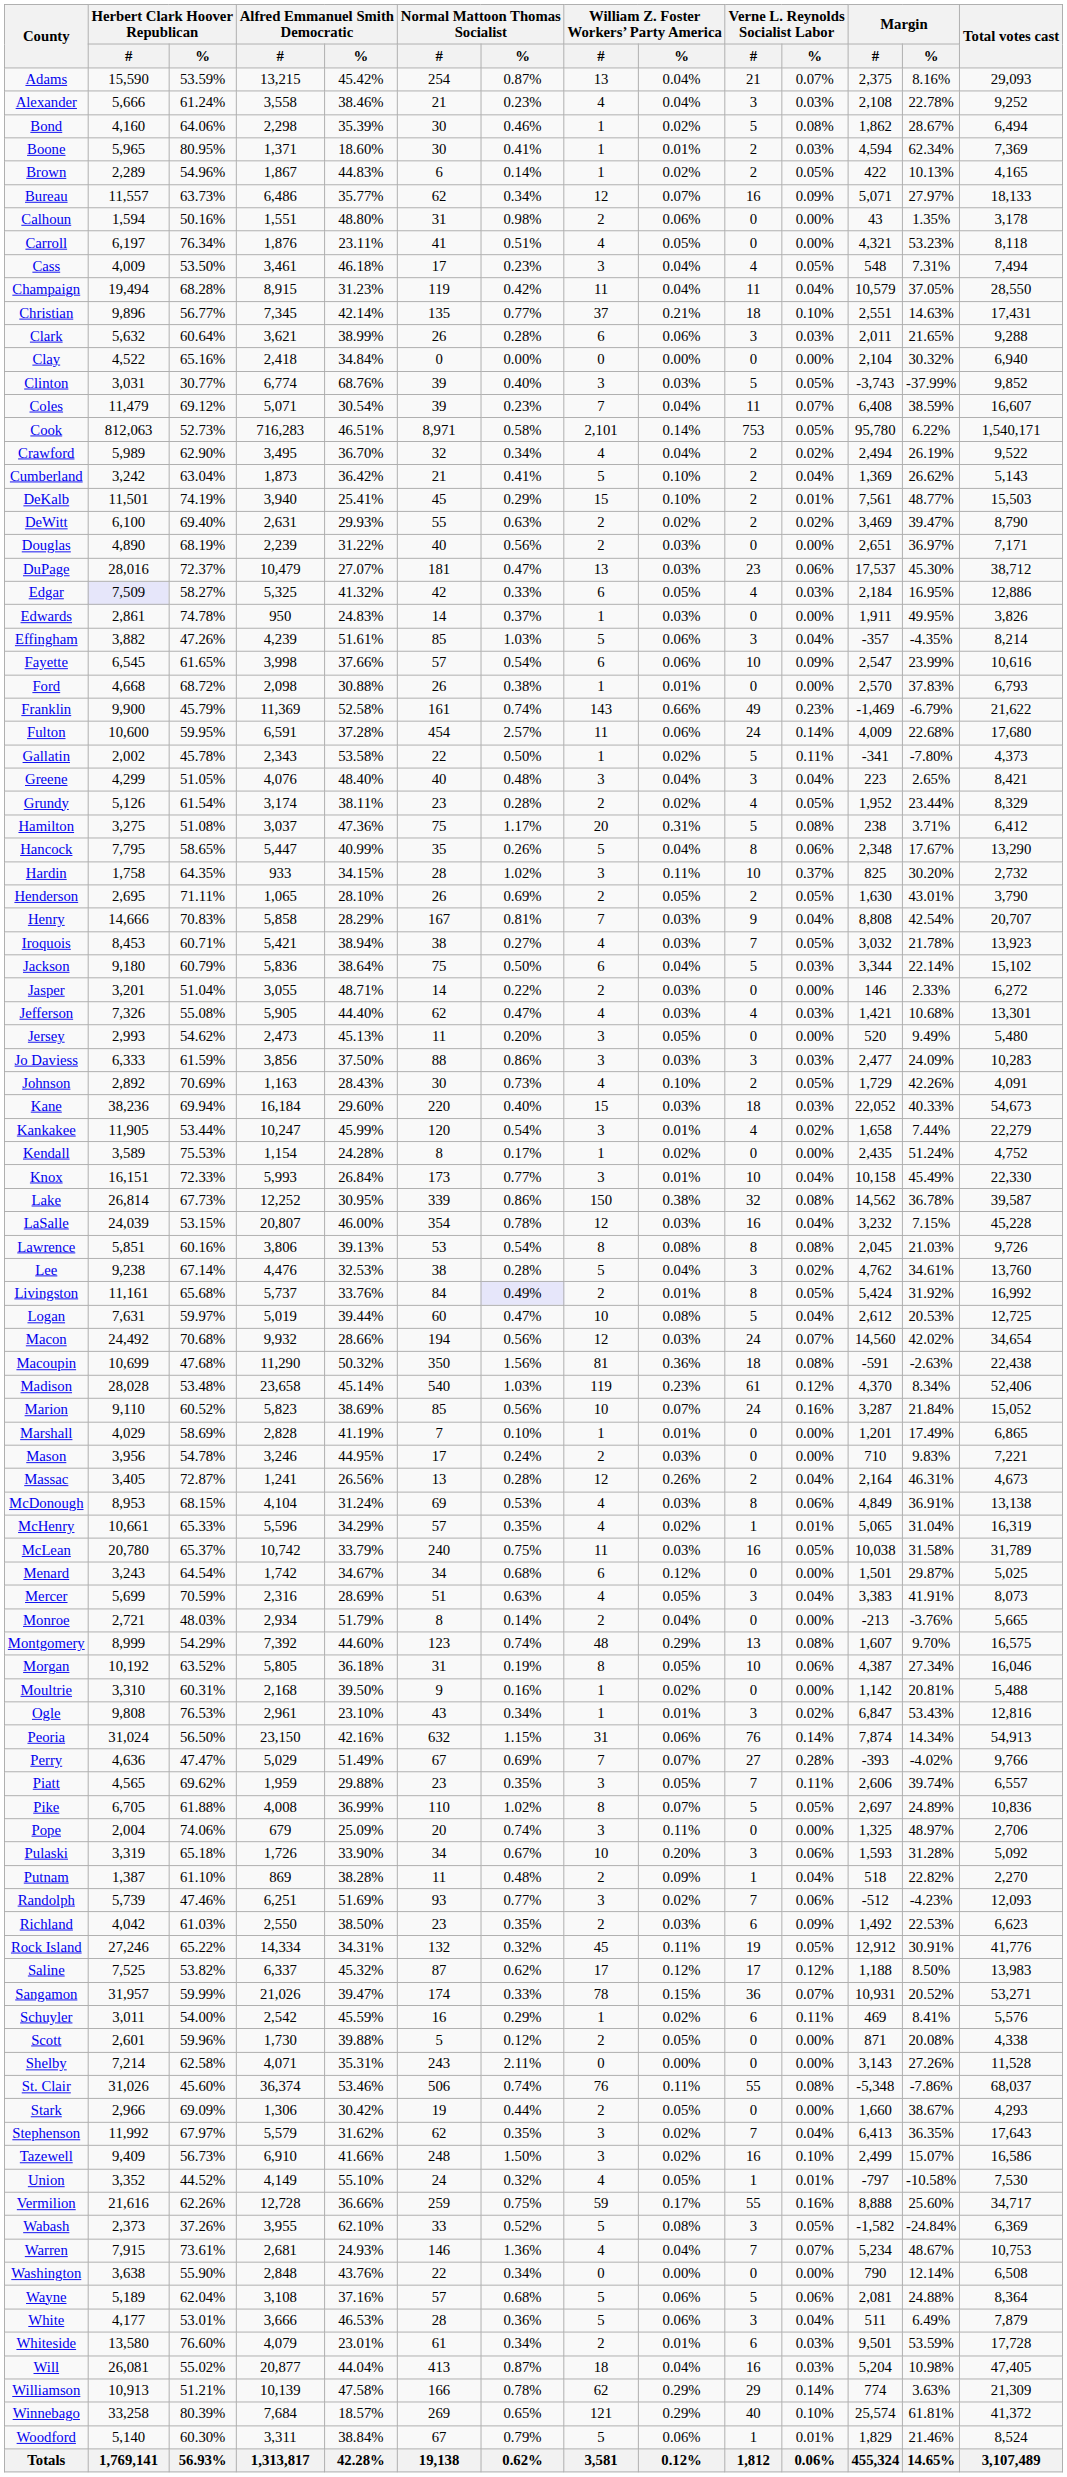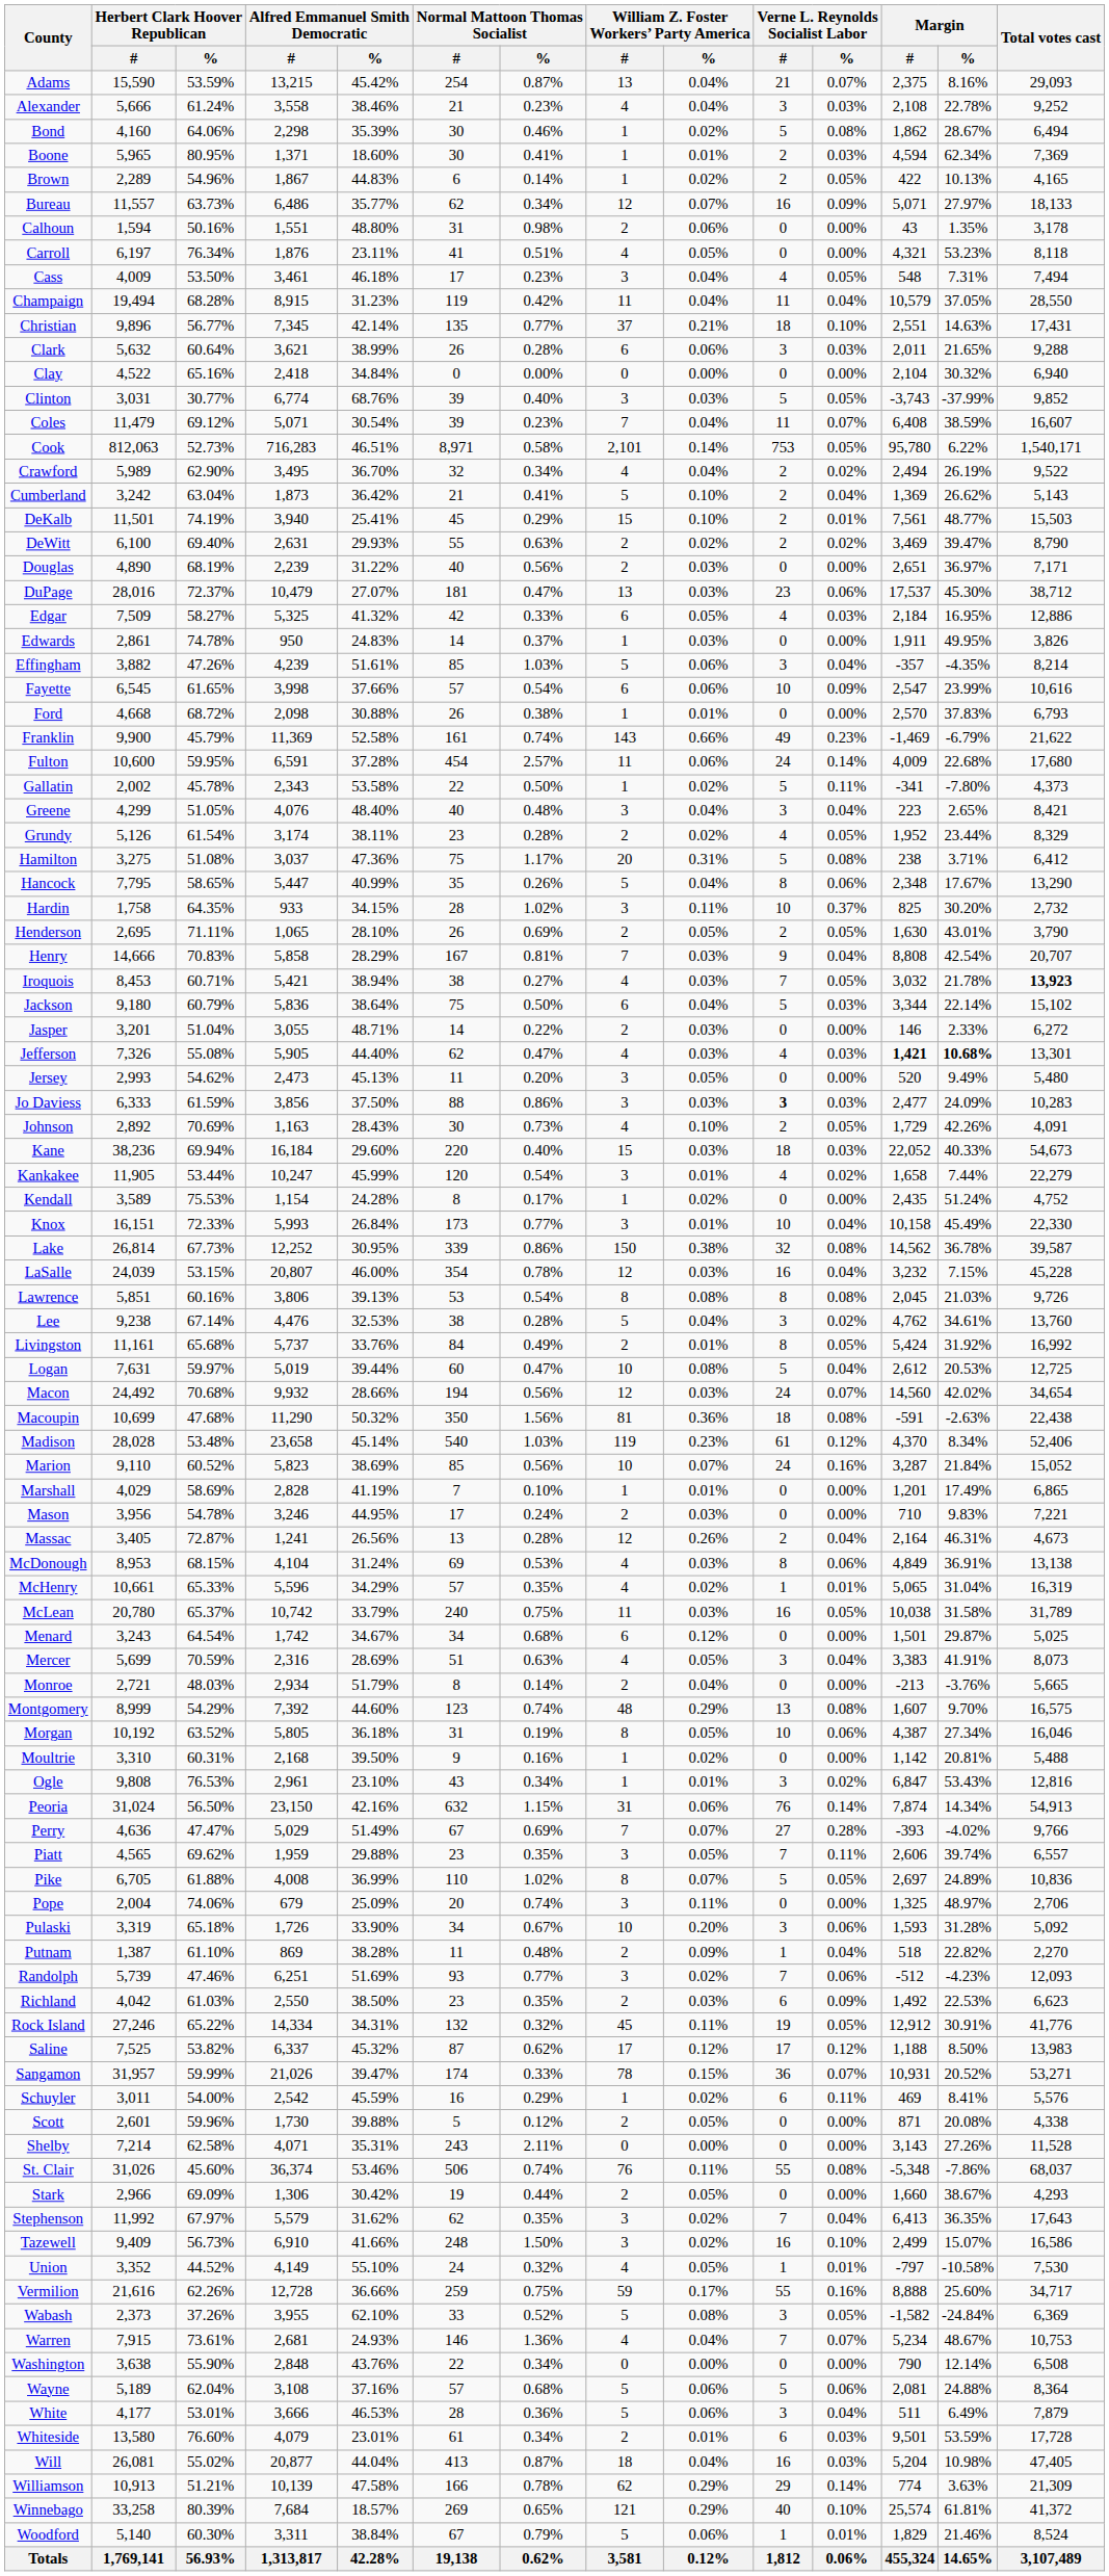Edgar | Herbert Clark Hoover Republican / #: lavender background -> no background
Iroquois | Total votes cast: normal -> bold
Jefferson | Margin / #: normal -> bold
Jefferson | Margin / %: normal -> bold
Jo Daviess | Verne L. Reynolds Socialist Labor / #: normal -> bold
Livingston | Normal Mattoon Thomas Socialist / %: lavender background -> no background
